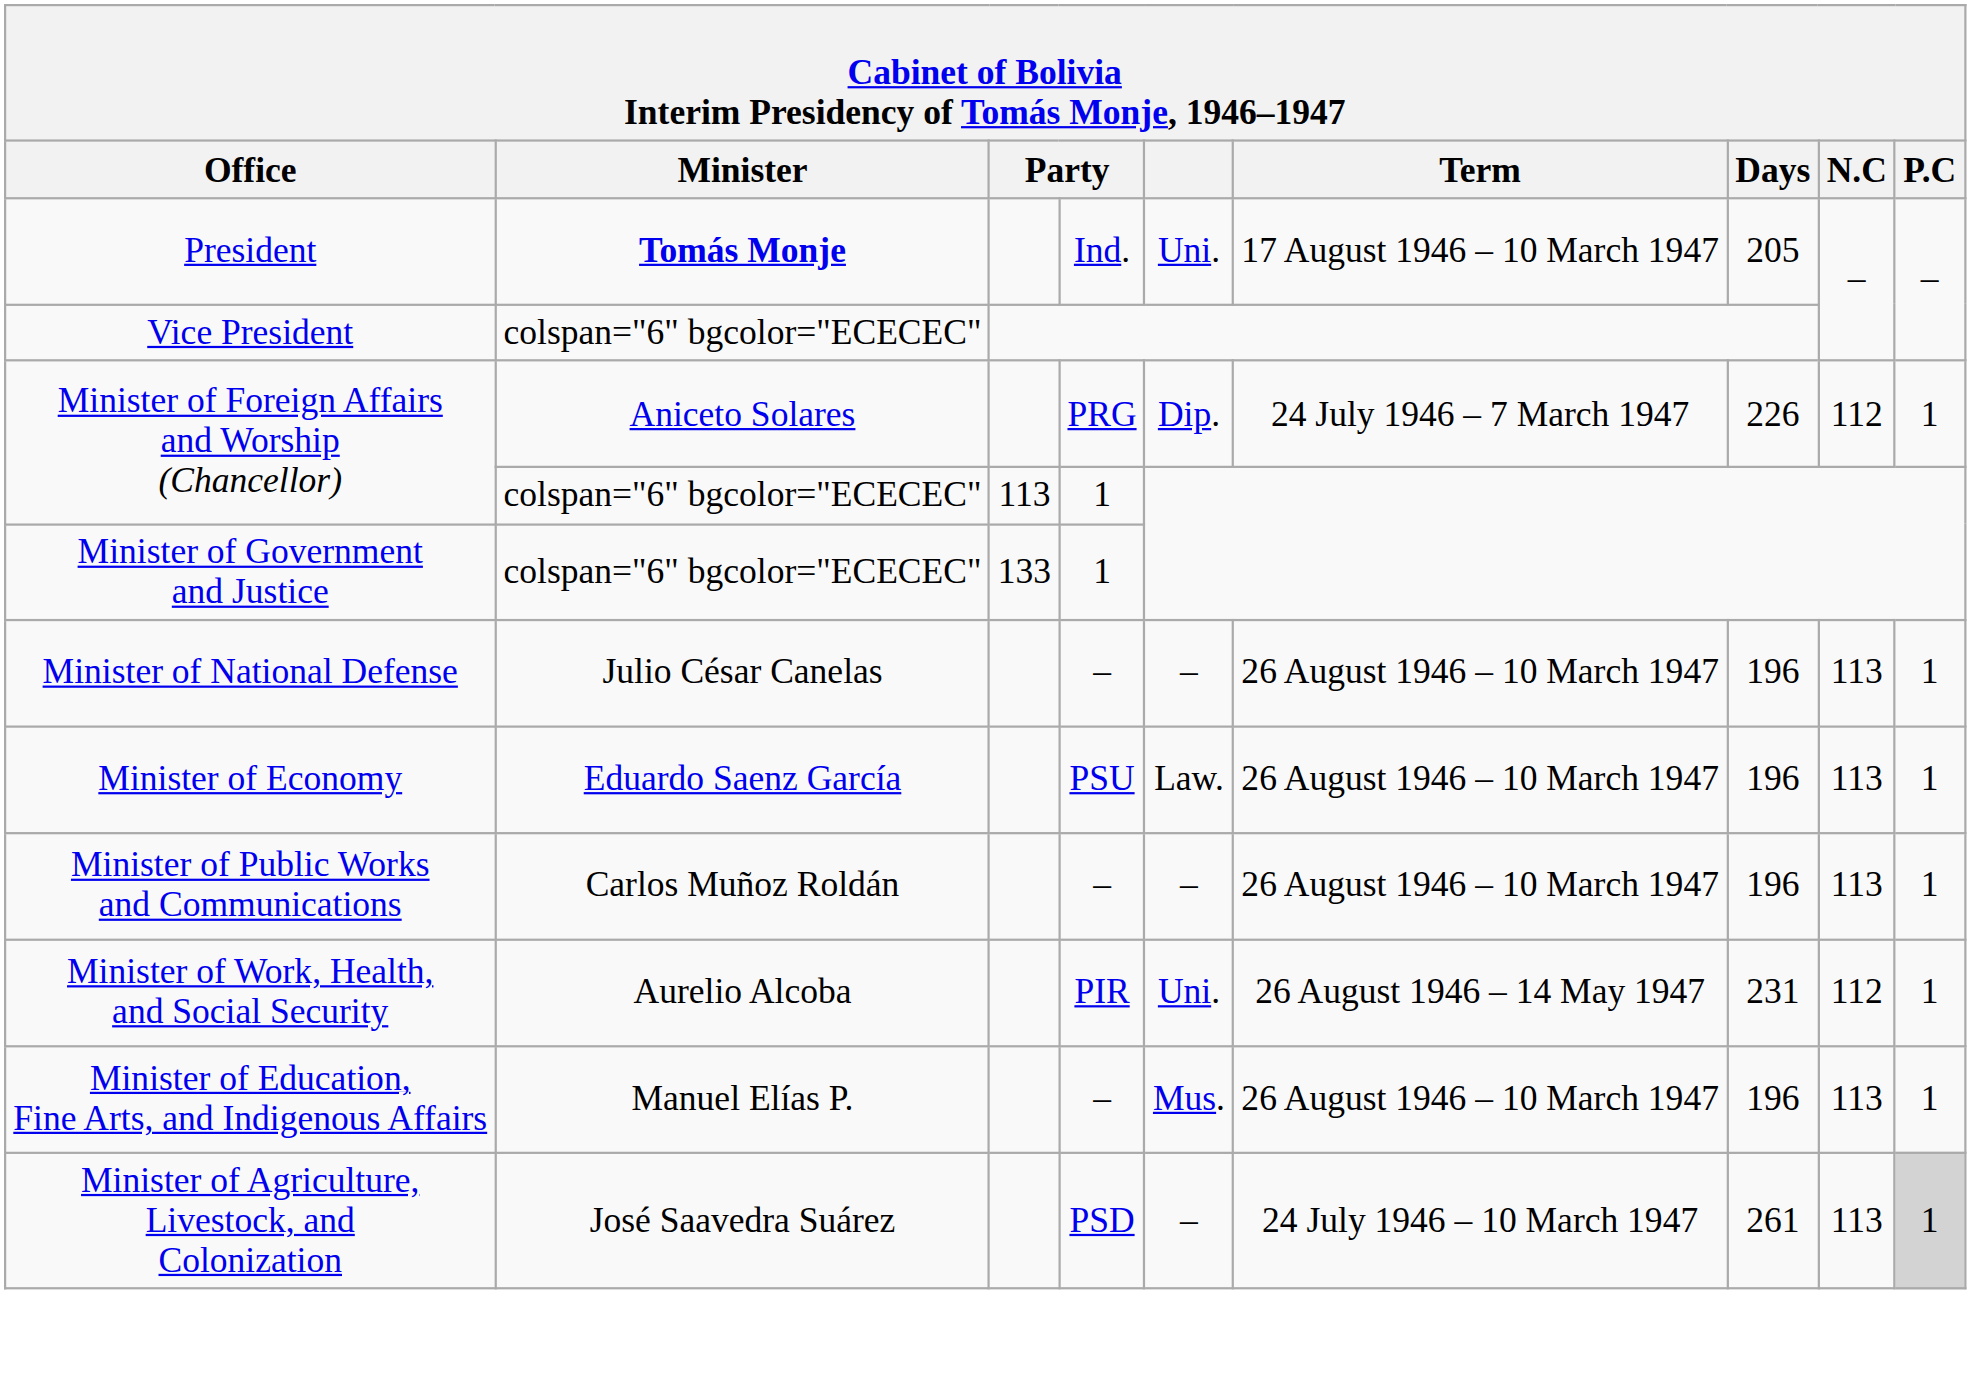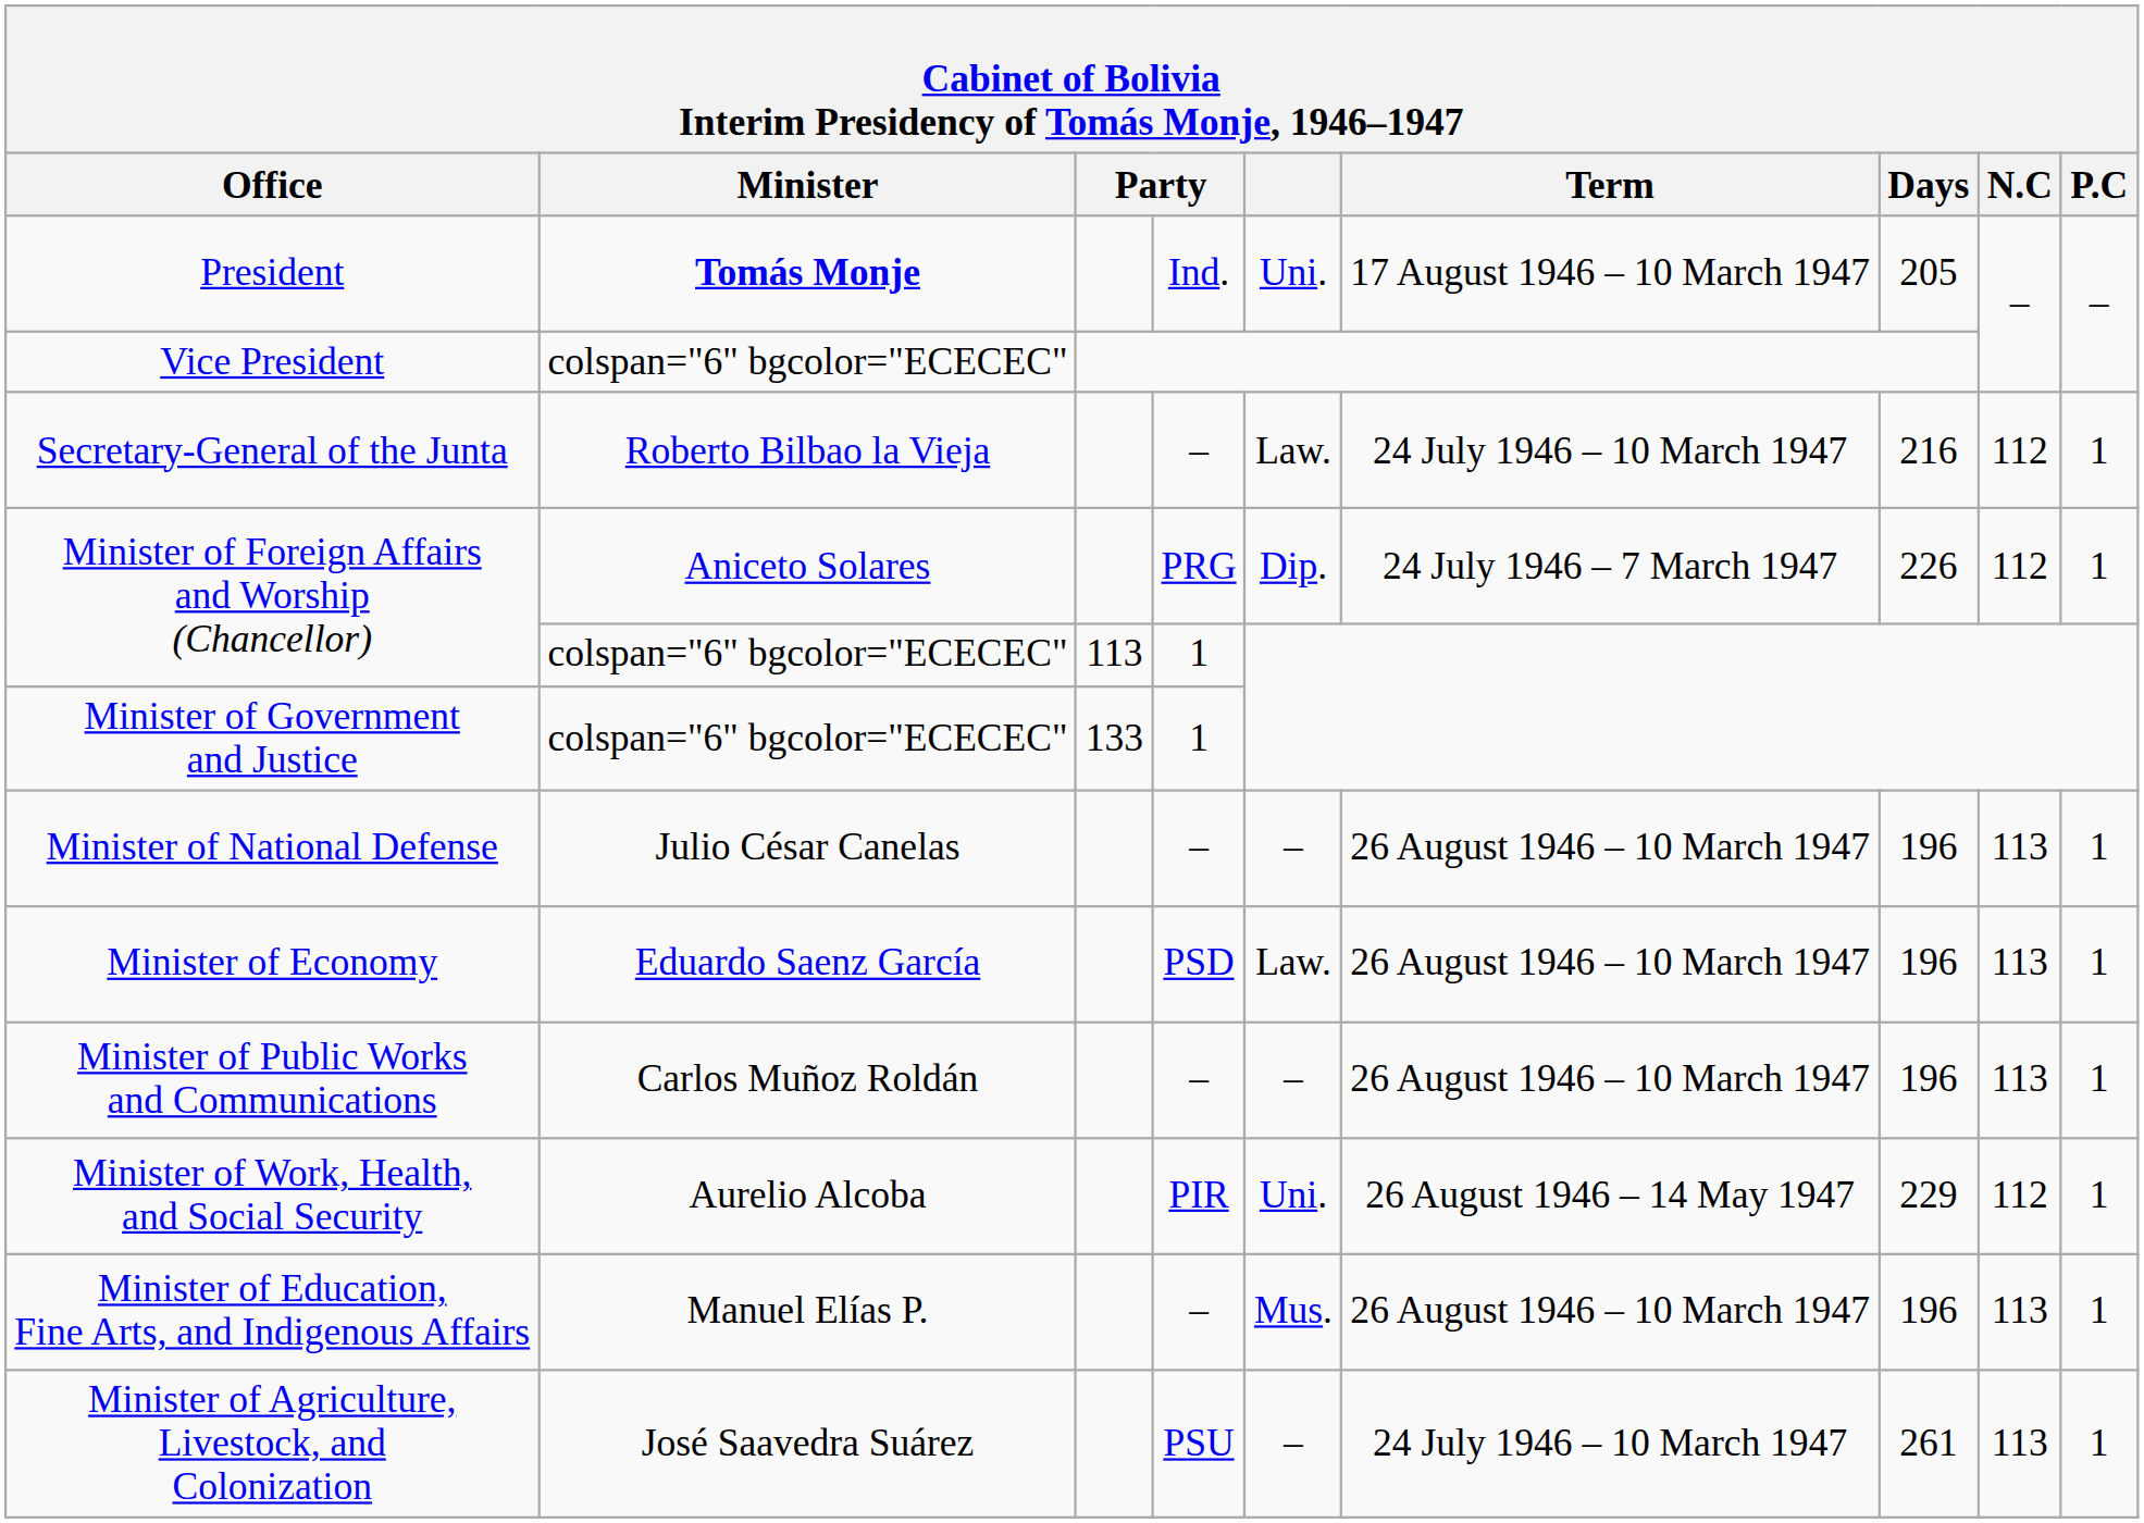+ row: Secretary-General of the Junta | Roberto Bilbao la Vieja | – | Law. | 24 July 1946 – 10 March 1947 | 216 | 112 | 1
Minister of Economy | column 4: PSU -> PSD
Minister of Work, Health, and Social Security | Days: 231 -> 229
Minister of Agriculture, Livestock, and Colonization | column 4: PSD -> PSU
Minister of Agriculture, Livestock, and Colonization | P.C: lightgrey background -> no background
